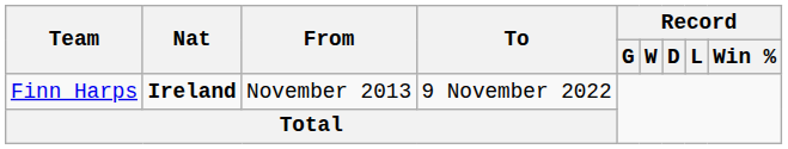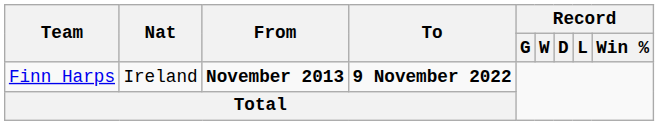Finn Harps | Nat: bold -> normal
Finn Harps | From: normal -> bold
Finn Harps | To: normal -> bold
